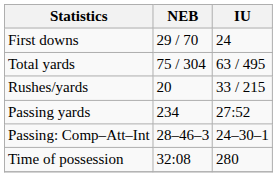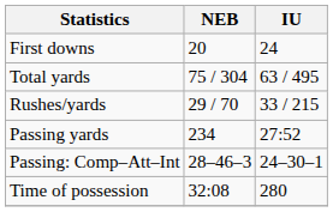First downs | NEB: 29 / 70 -> 20
Rushes/yards | NEB: 20 -> 29 / 70
